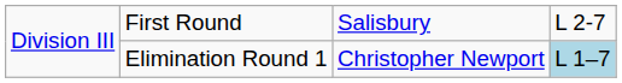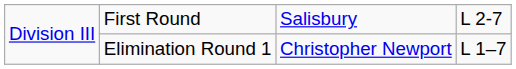Division III / Elimination Round 1 | column 4: lightblue background -> no background
